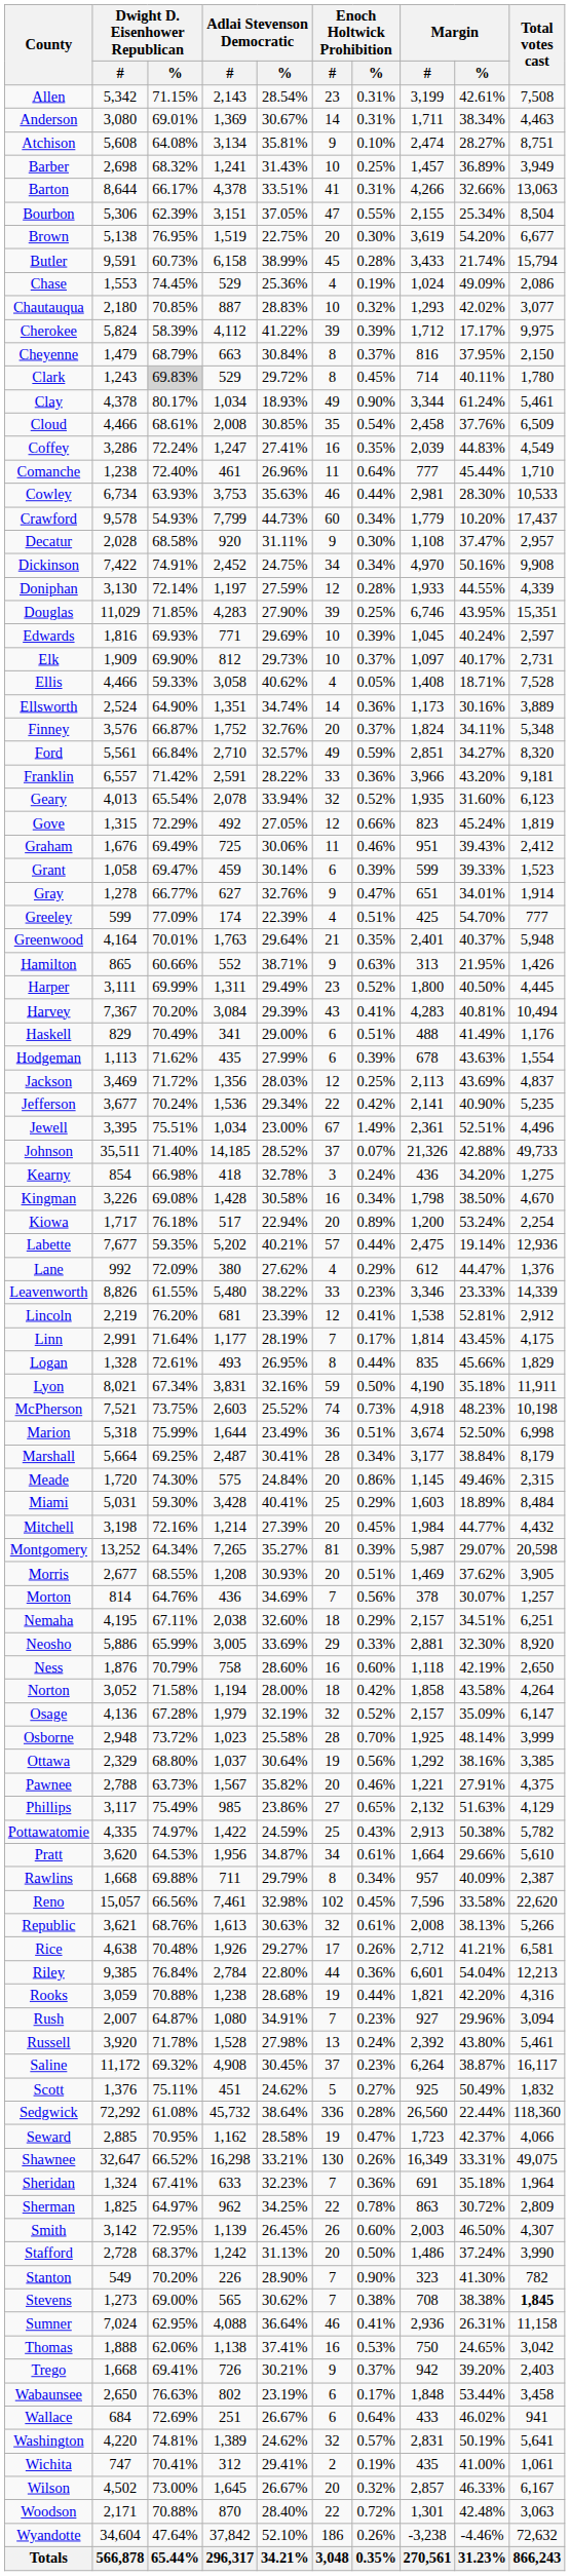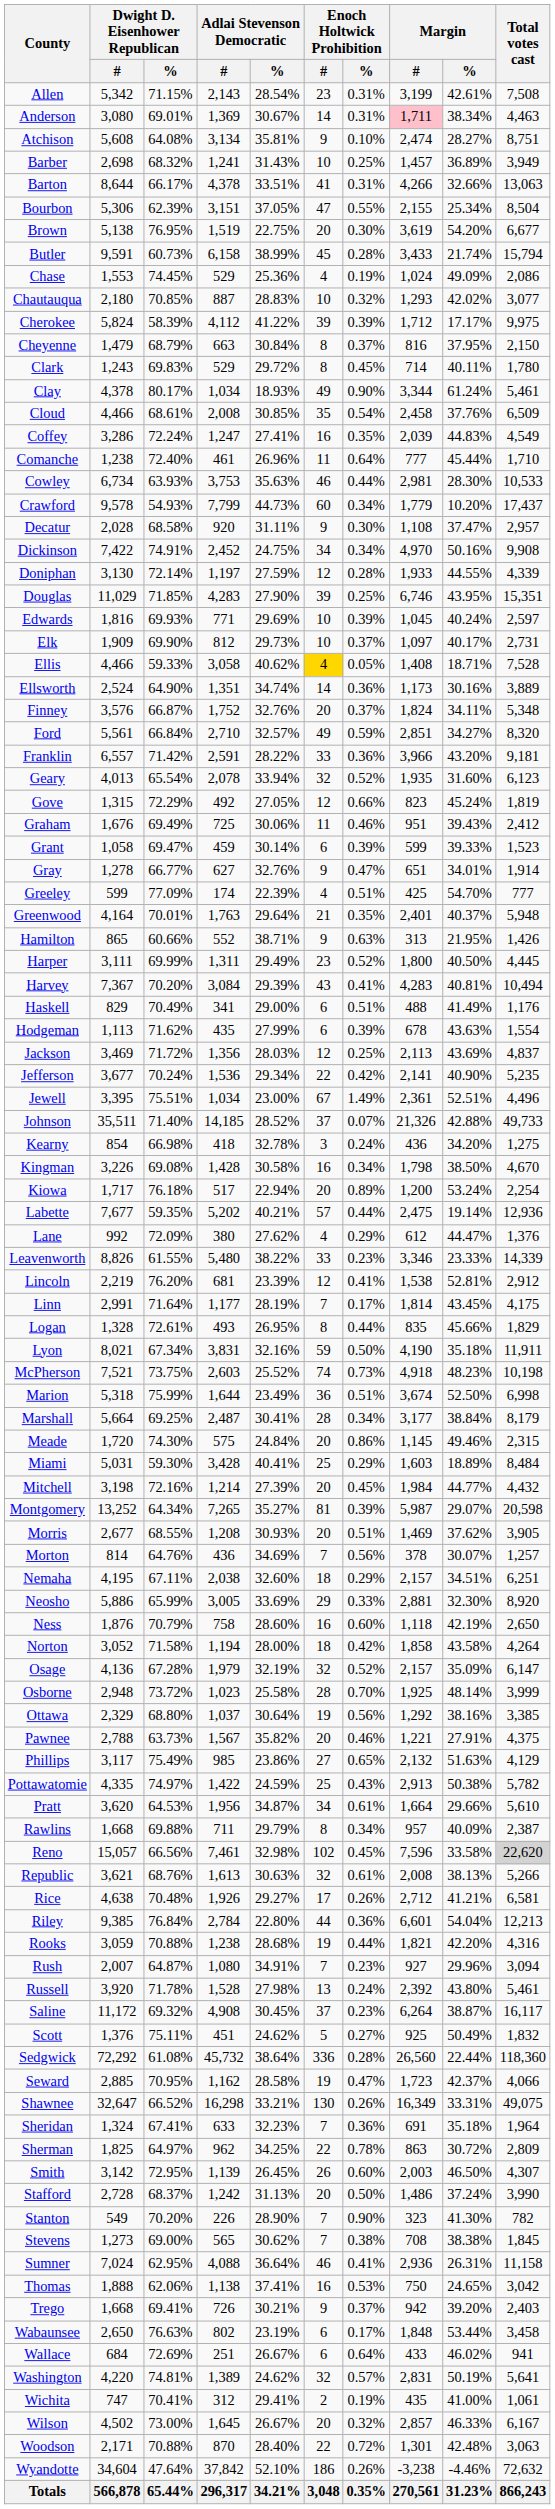Anderson | Margin / #: no background -> pink background
Clark | Dwight D. Eisenhower Republican / %: lightgrey background -> no background
Ellis | Enoch Holtwick Prohibition / #: no background -> gold background
Reno | Total votes cast: no background -> lightgrey background
Stevens | Total votes cast: bold -> normal
